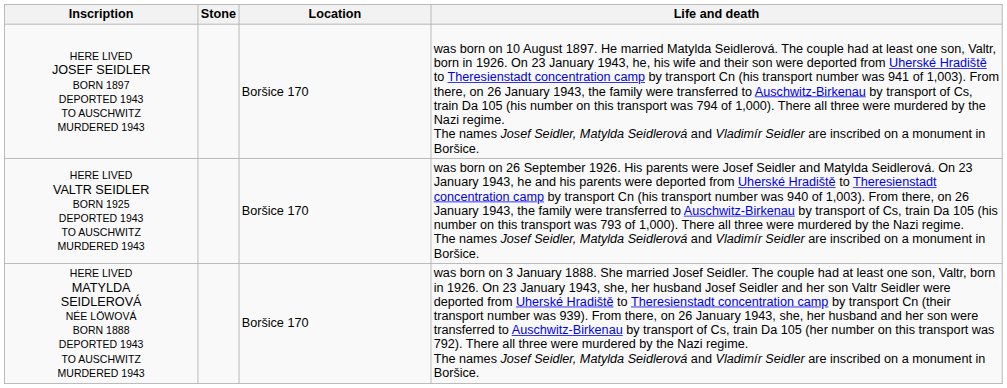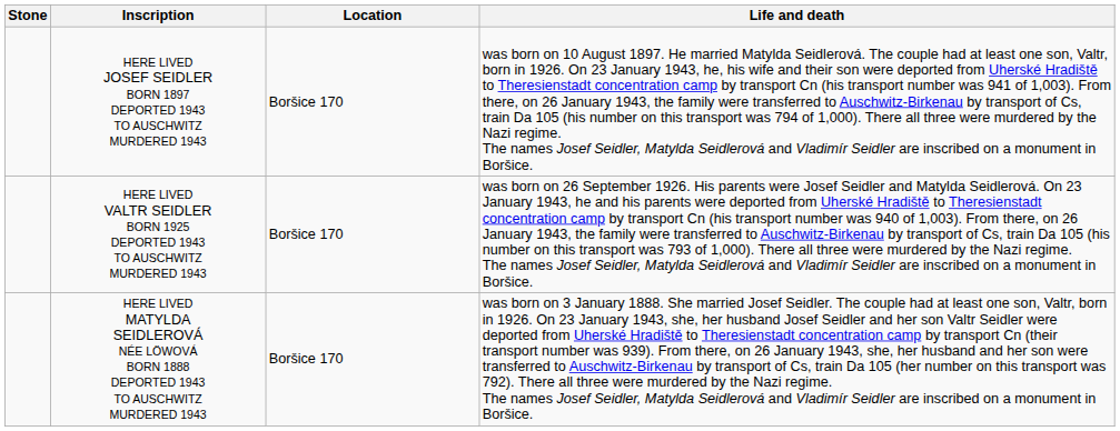columns swapped: Stone <-> Inscription
